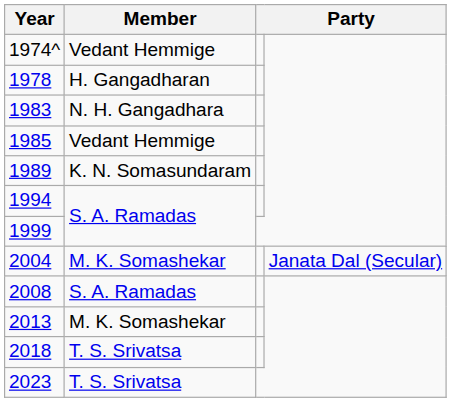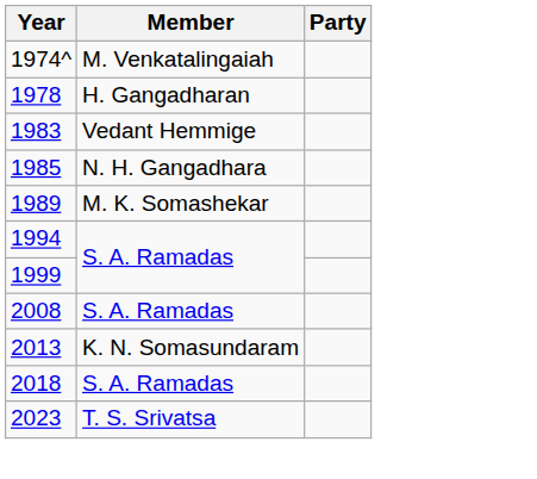1974^ | Member: Vedant Hemmige -> M. Venkatalingaiah
1983 | Member: N. H. Gangadhara -> Vedant Hemmige
1985 | Member: Vedant Hemmige -> N. H. Gangadhara
1989 | Member: K. N. Somasundaram -> M. K. Somashekar
- row: 2004 | M. K. Somashekar | Janata Dal (Secular)
2013 | Member: M. K. Somashekar -> K. N. Somasundaram
2018 | Member: T. S. Srivatsa -> S. A. Ramadas
